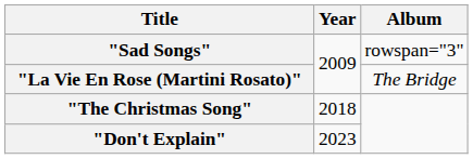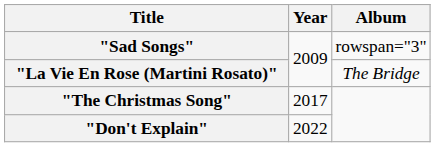"The Christmas Song" | Year: 2018 -> 2017
"Don't Explain" | Year: 2023 -> 2022
